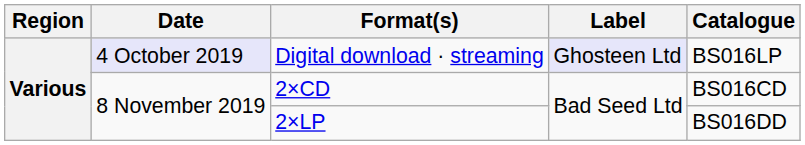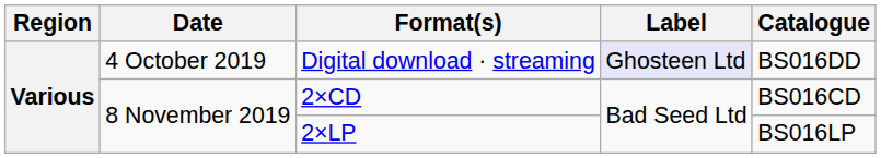Digital download · streaming | Date: lavender background -> no background
Digital download · streaming | Catalogue: BS016LP -> BS016DD
2×LP | Catalogue: BS016DD -> BS016LP
